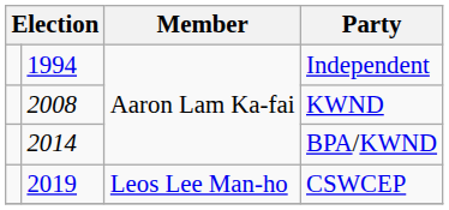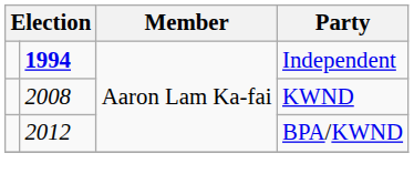Independent | column 2: normal -> bold
BPA/KWND | column 2: 2014 -> 2012
- row: 2019 | Leos Lee Man-ho | CSWCEP
